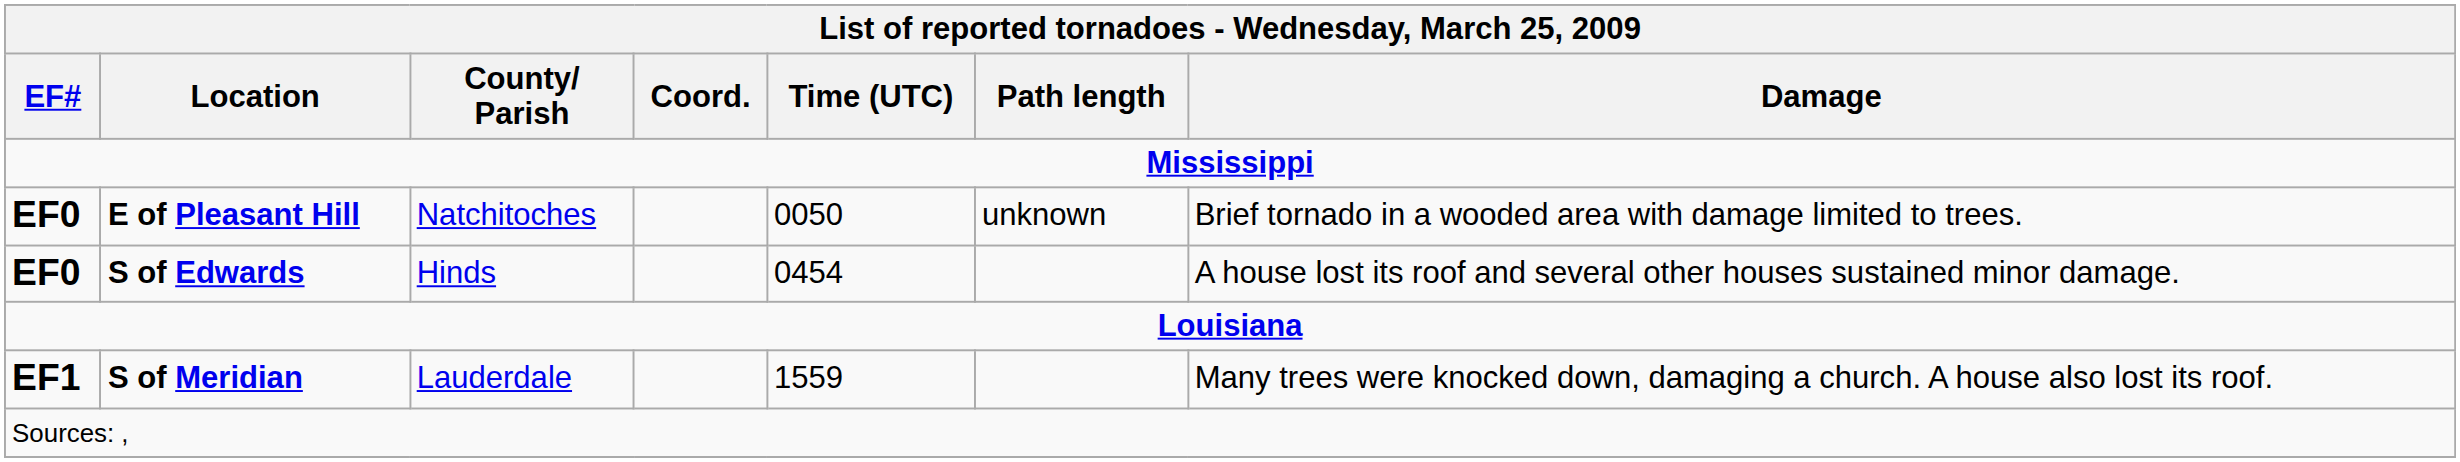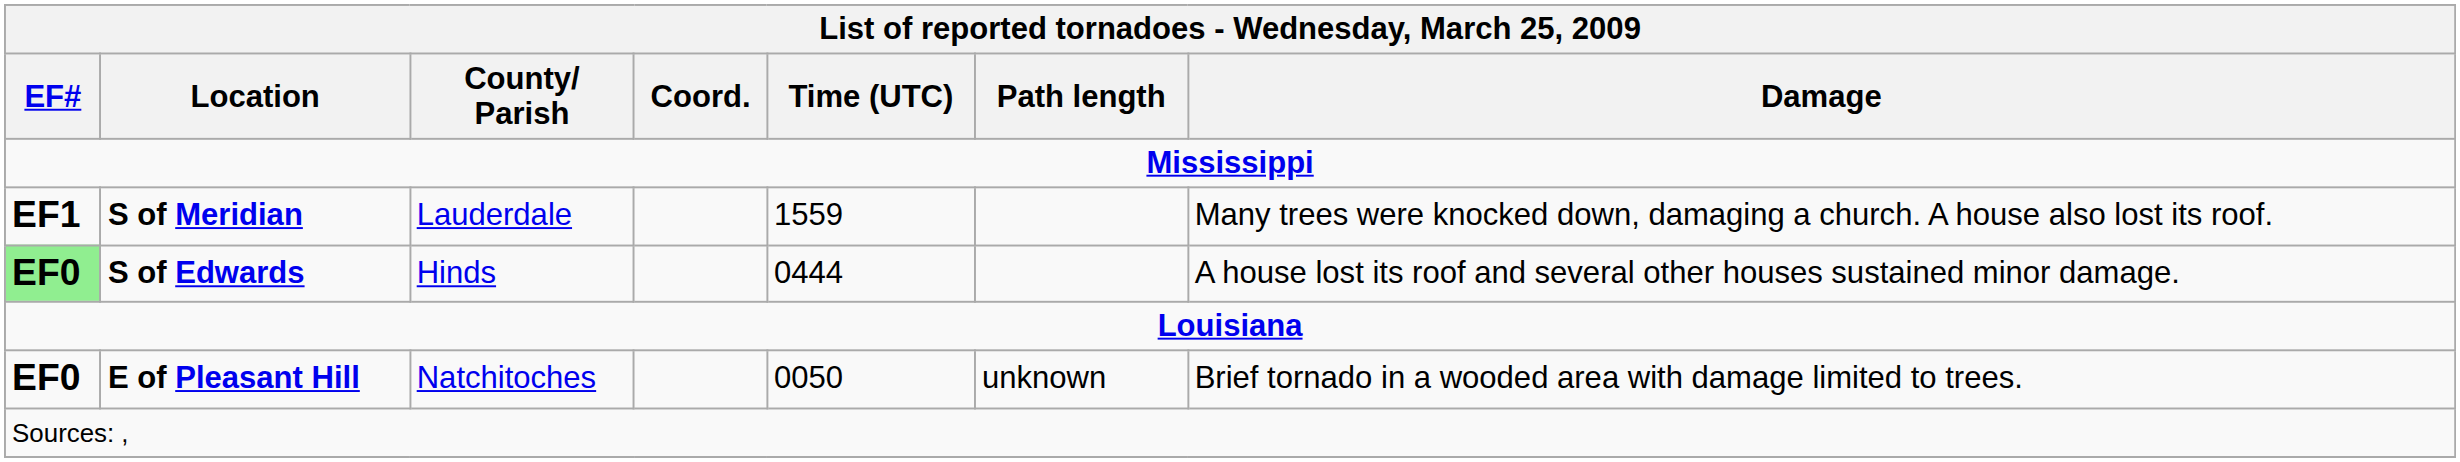rows swapped: S of Meridian <-> E of Pleasant Hill
S of Edwards | EF#: no background -> lightgreen background
S of Edwards | Time (UTC): 0454 -> 0444
